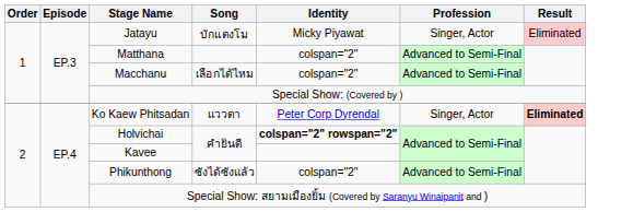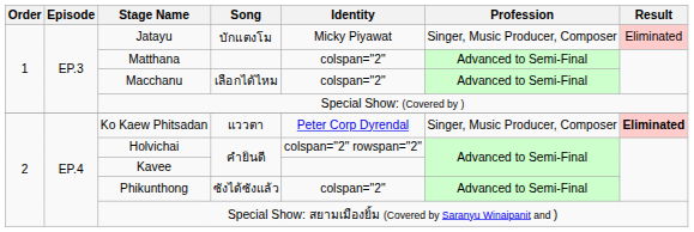Jatayu | Profession: Singer, Actor -> Singer, Music Producer, Composer
Ko Kaew Phitsadan | Profession: Singer, Actor -> Singer, Music Producer, Composer
Holvichai | Identity: bold -> normal
